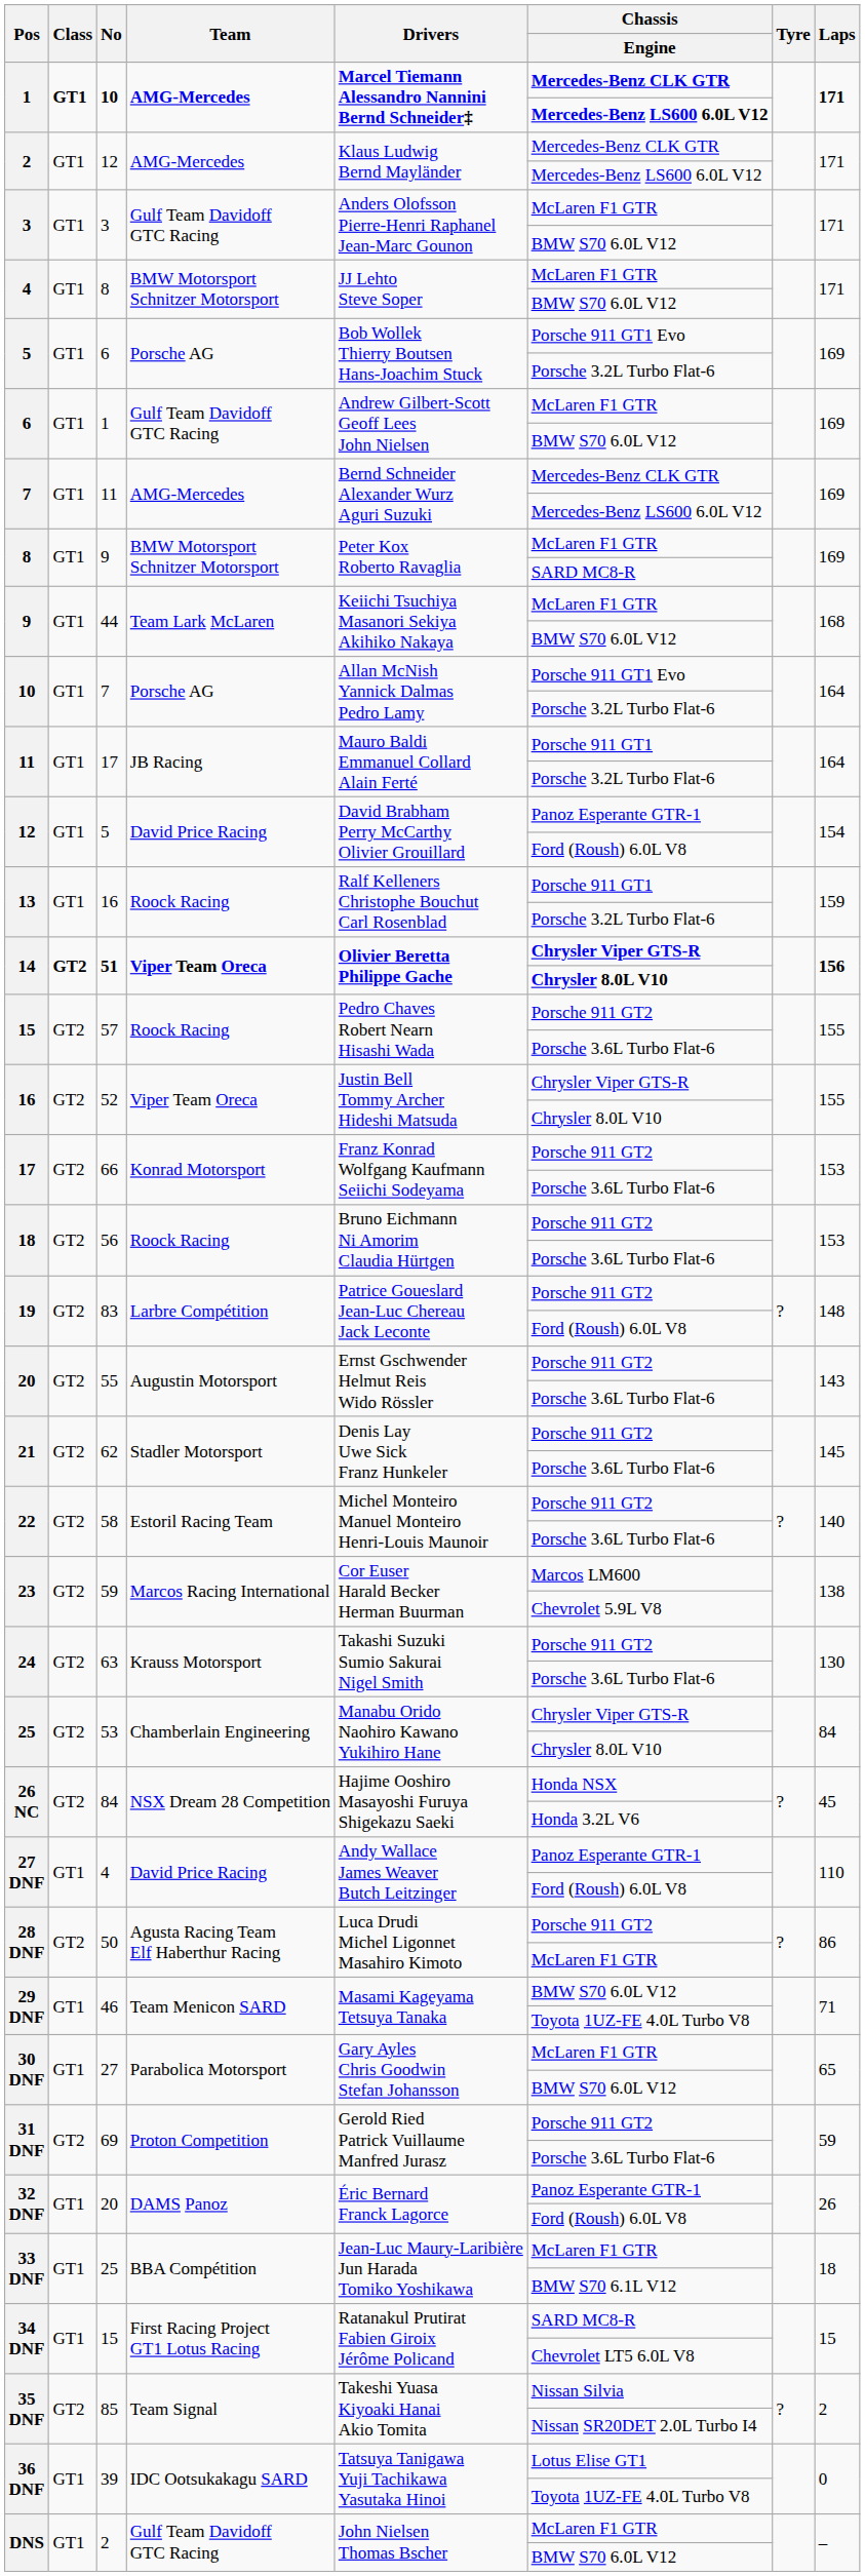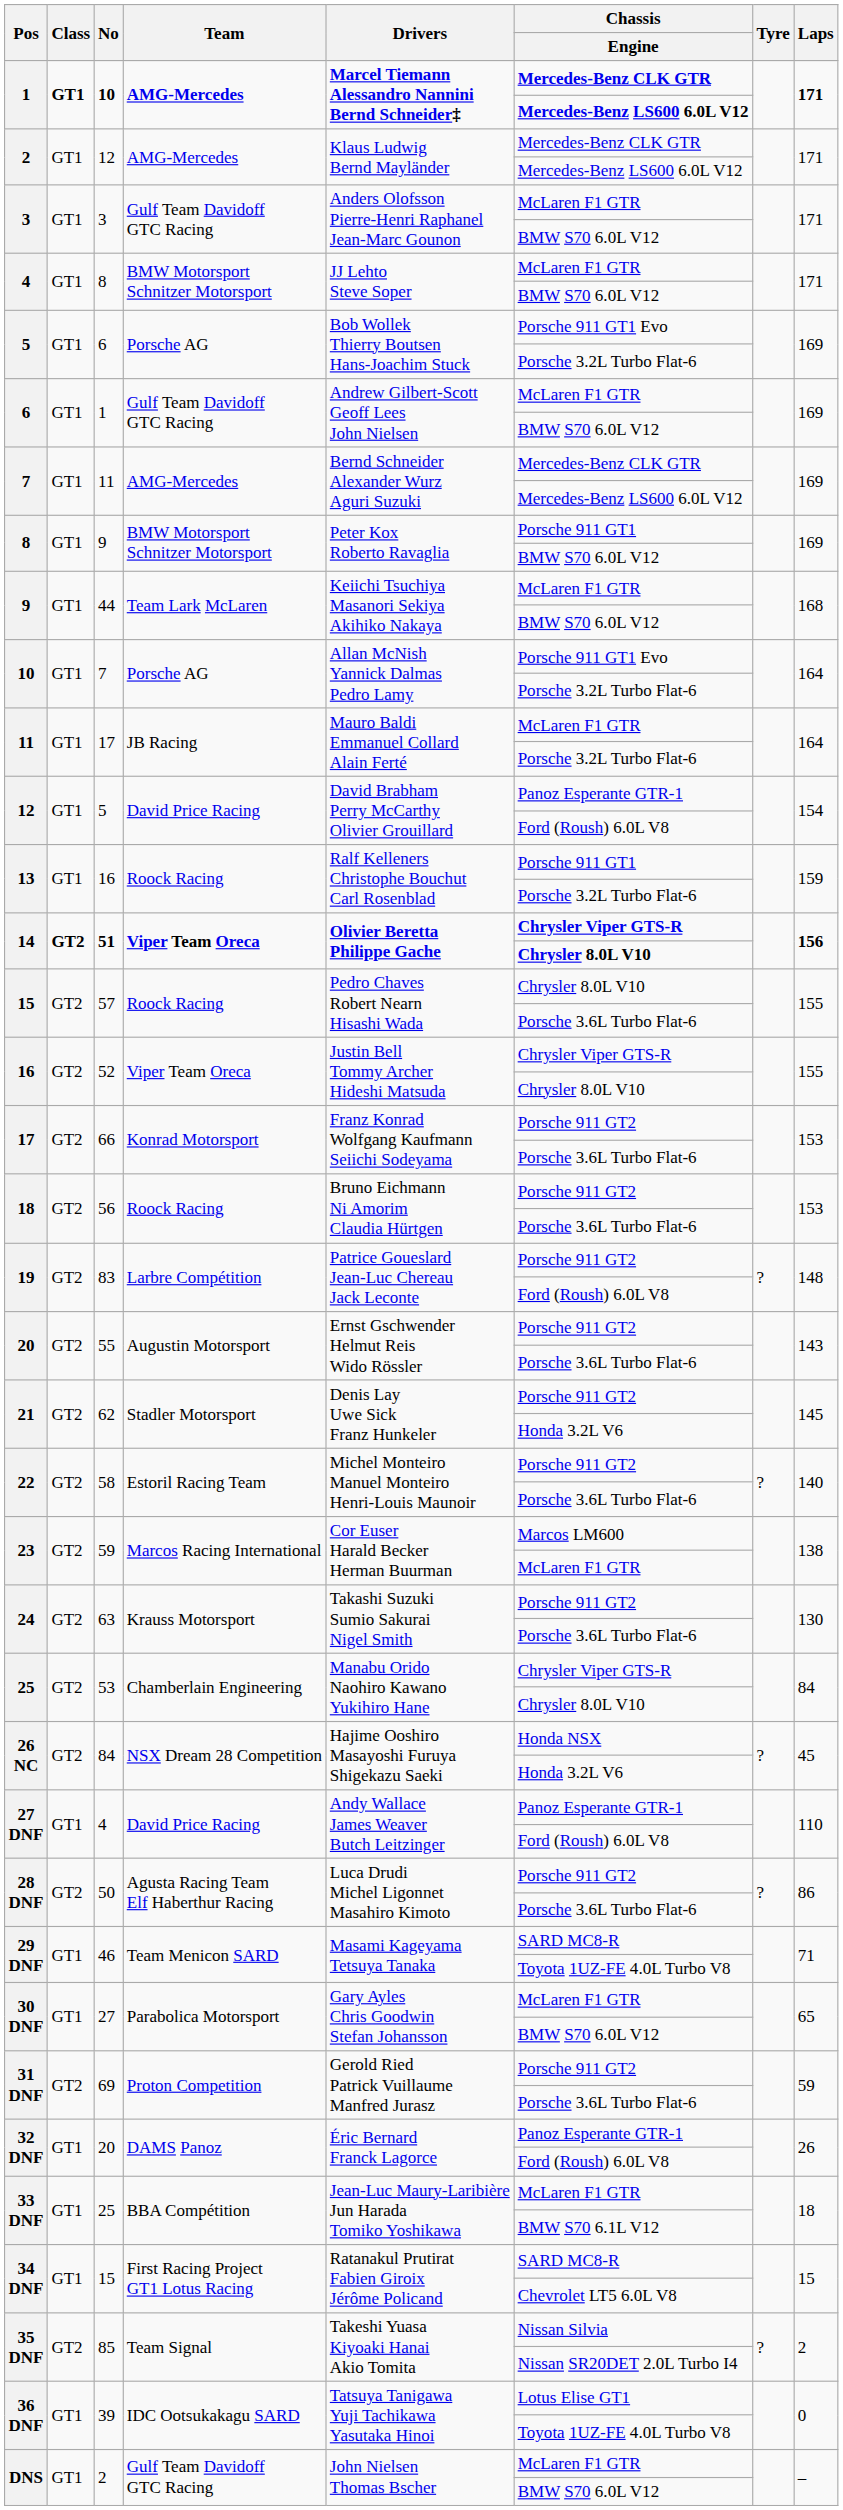row 17 | Chassis / Engine: McLaren F1 GTR -> Porsche 911 GT1
row 18 | Chassis / Engine: SARD MC8-R -> BMW S70 6.0L V12
row 23 | Chassis / Engine: Porsche 911 GT1 -> McLaren F1 GTR
row 31 | Chassis / Engine: Porsche 911 GT2 -> Chrysler 8.0L V10
row 44 | Chassis / Engine: Porsche 3.6L Turbo Flat-6 -> Honda 3.2L V6
row 48 | Chassis / Engine: Chevrolet 5.9L V8 -> McLaren F1 GTR
row 58 | Chassis / Engine: McLaren F1 GTR -> Porsche 3.6L Turbo Flat-6
row 59 | Chassis / Engine: BMW S70 6.0L V12 -> SARD MC8-R
